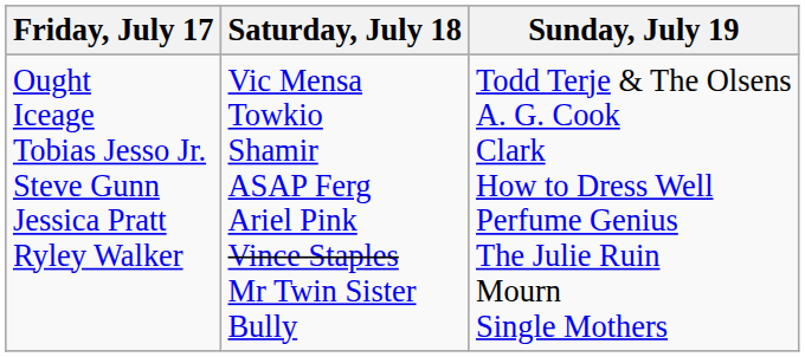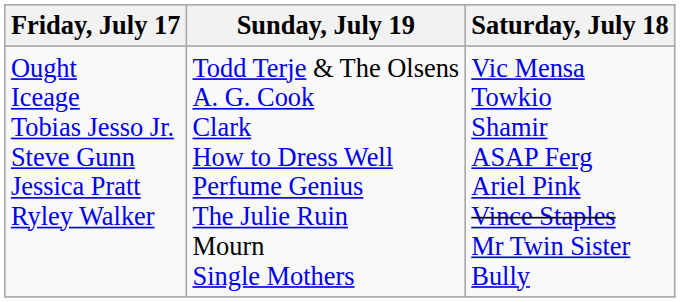columns swapped: Saturday, July 18 <-> Sunday, July 19
